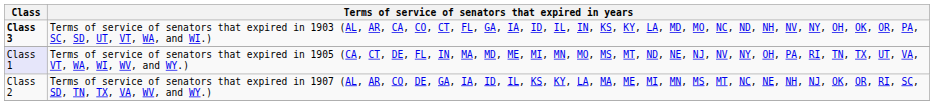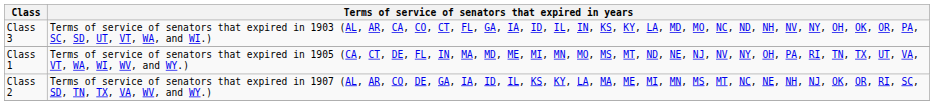Class 3 | Class: bold -> normal
Class 1 | Class: lavender background -> no background
